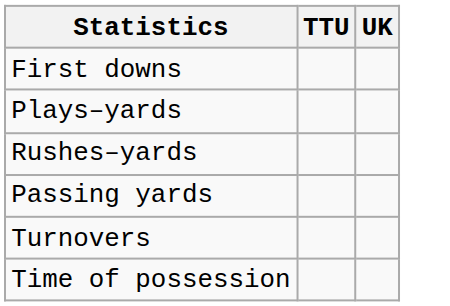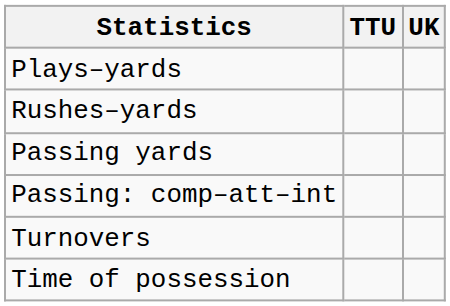- row: First downs
+ row: Passing: comp–att–int
